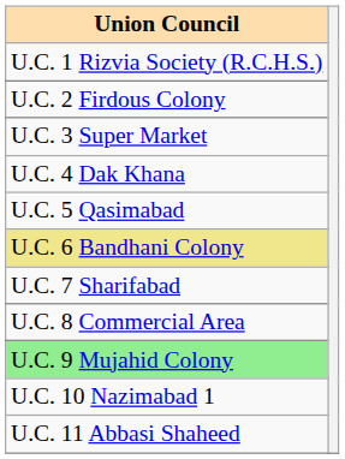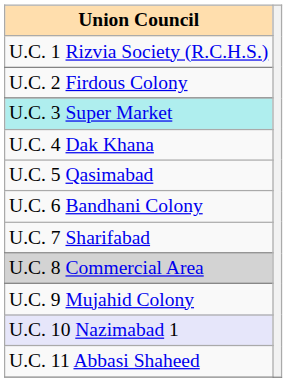U.C. 3 Super Market | Union Council: no background -> paleturquoise background
U.C. 6 Bandhani Colony | Union Council: khaki background -> no background
U.C. 8 Commercial Area | Union Council: no background -> lightgrey background
U.C. 9 Mujahid Colony | Union Council: lightgreen background -> no background
U.C. 10 Nazimabad 1 | Union Council: no background -> lavender background
